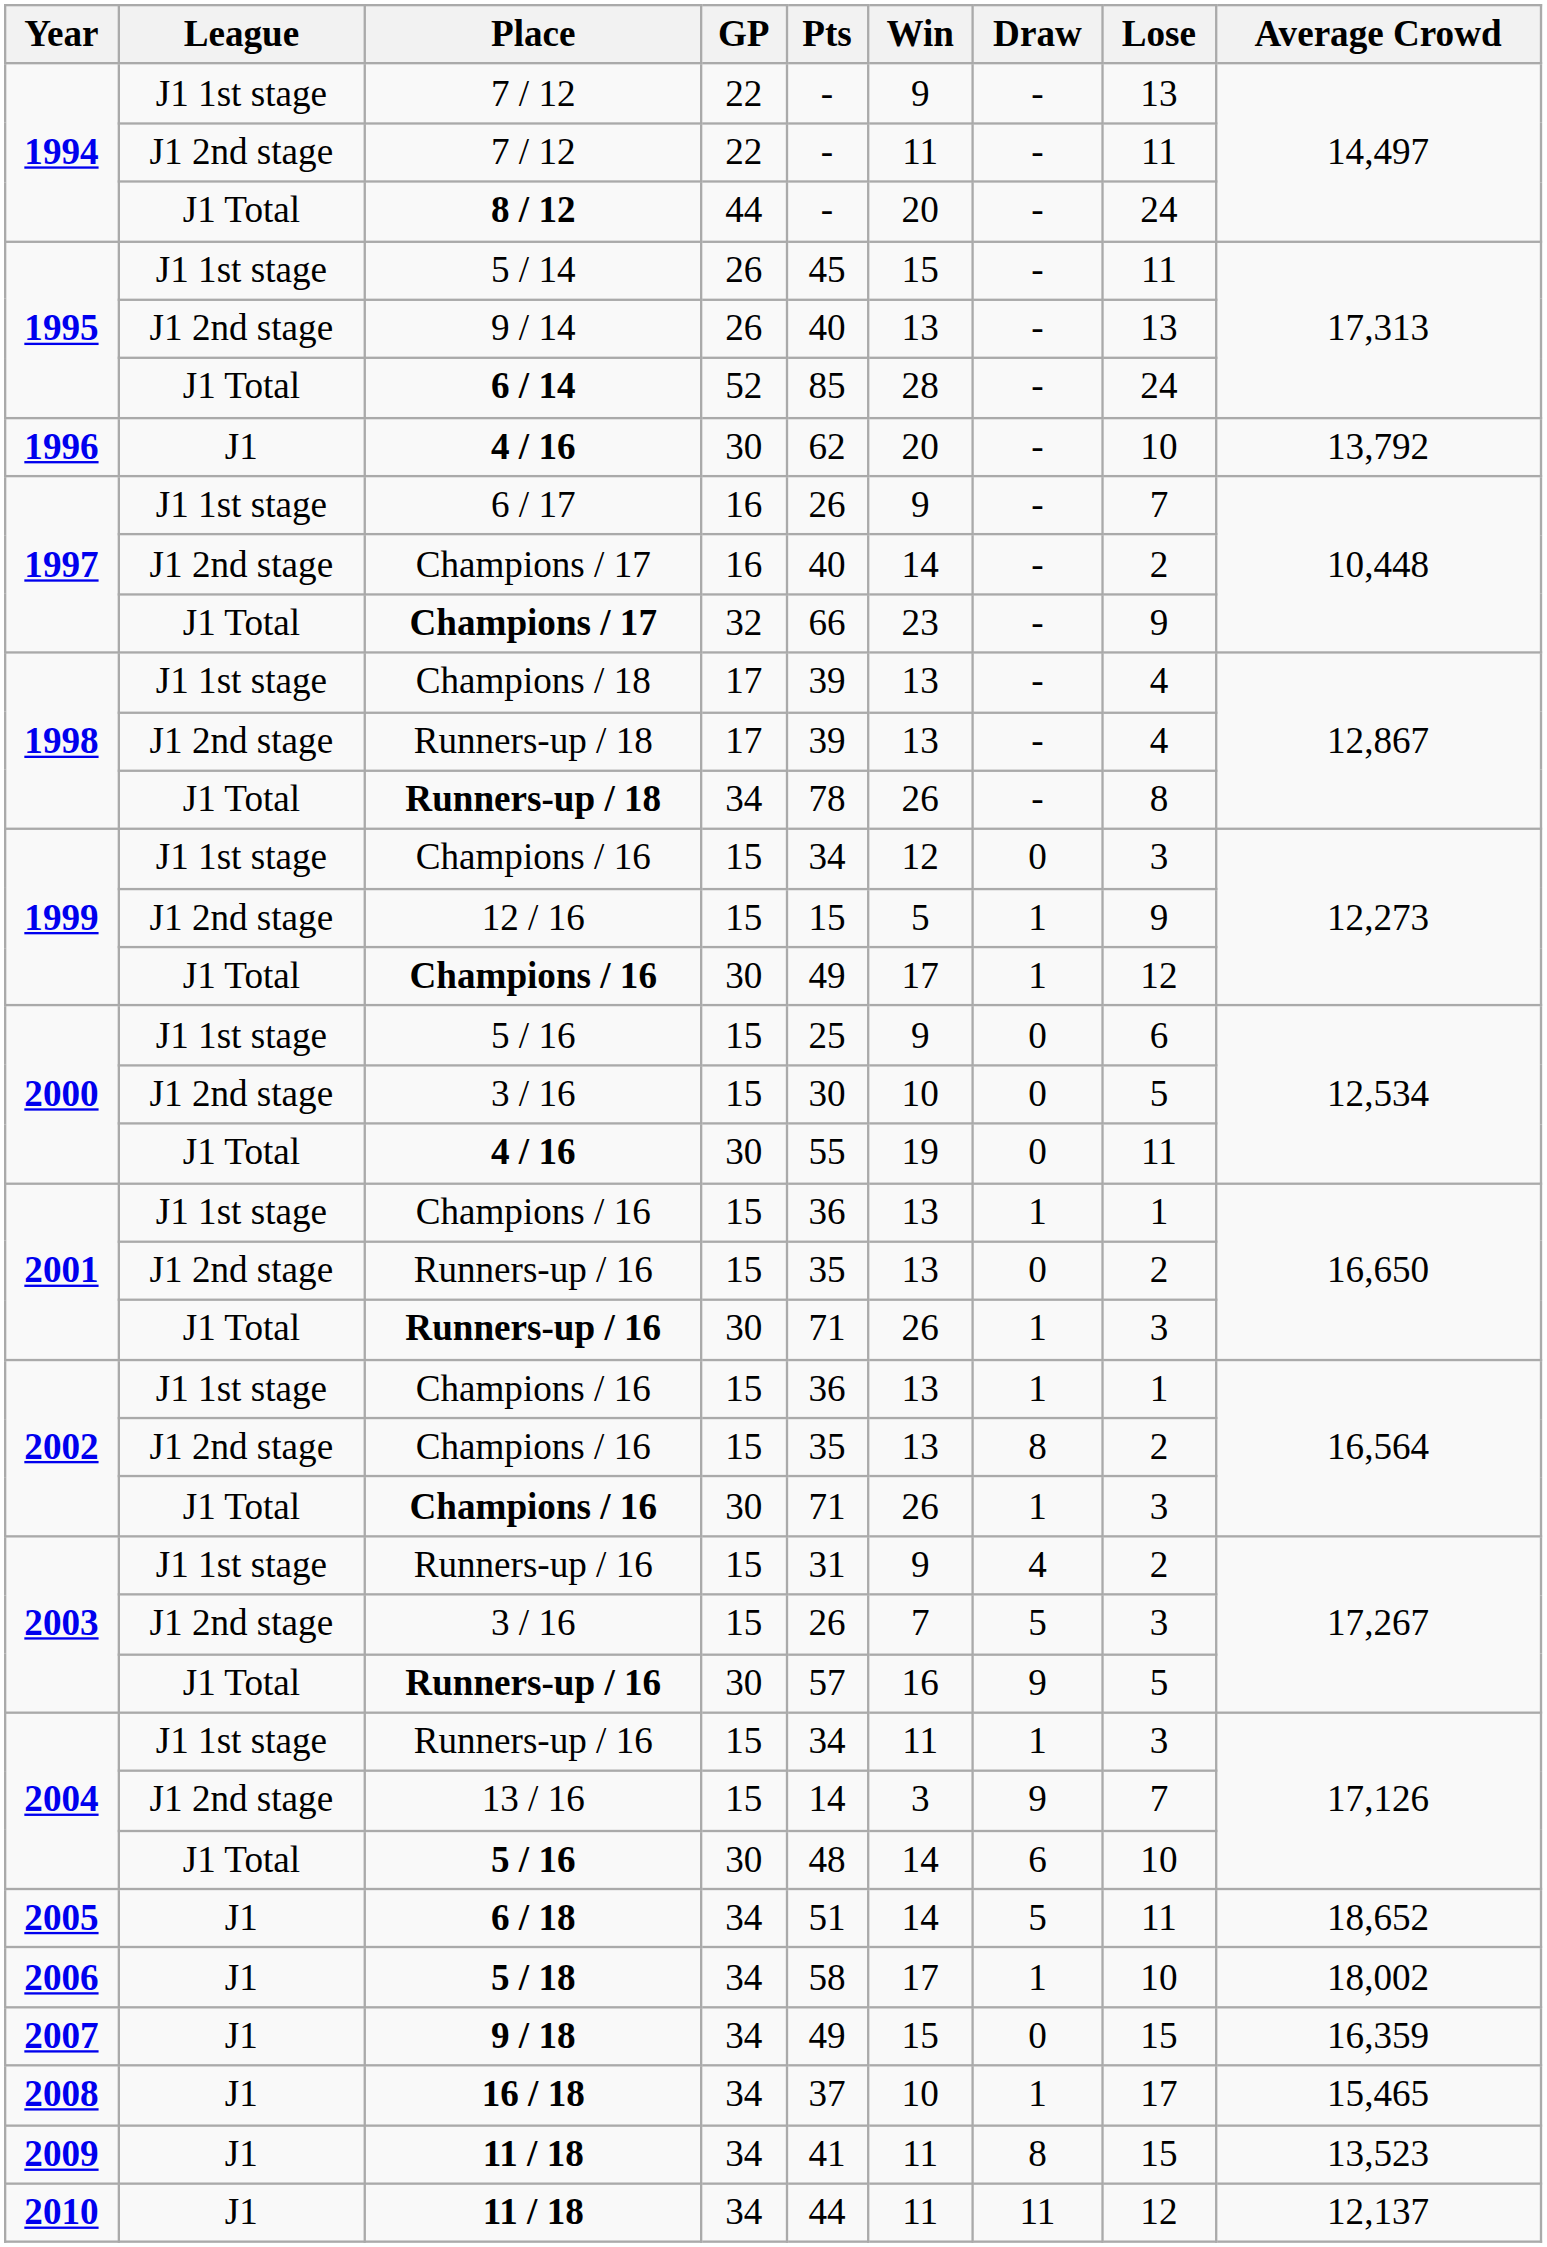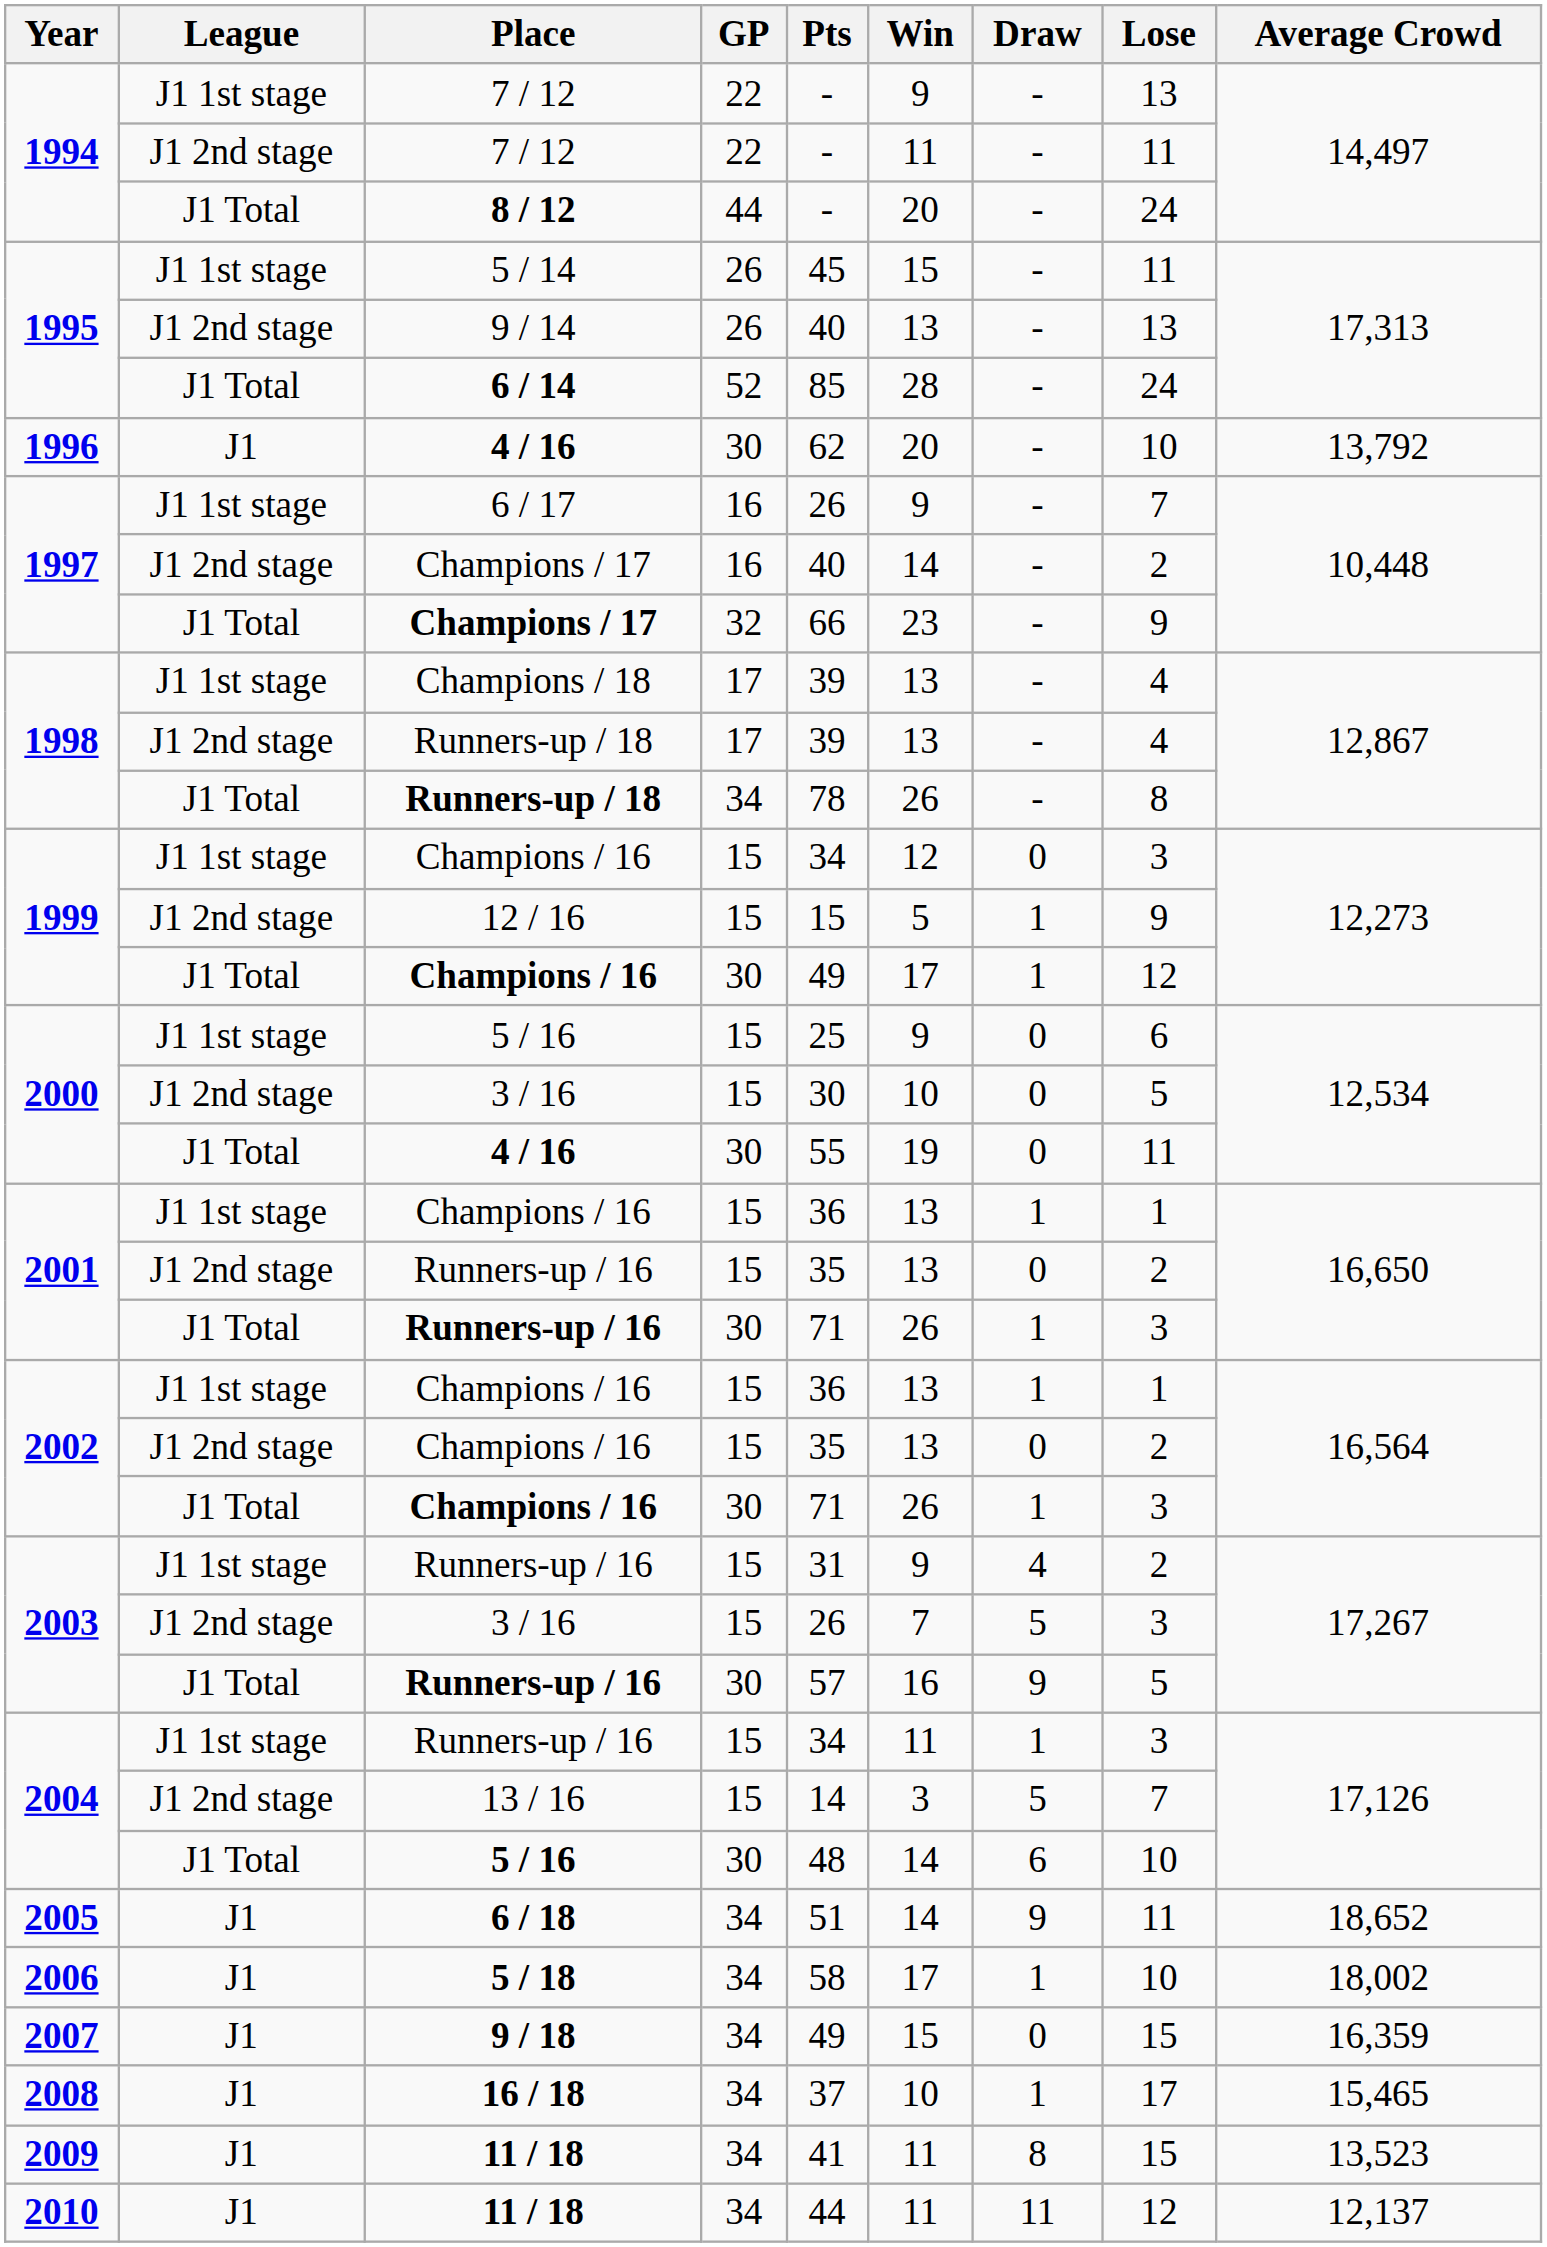J1 2nd stage / Champions / 16 | Draw: 8 -> 0
13 / 16 | Draw: 9 -> 5
6 / 18 | Draw: 5 -> 9
